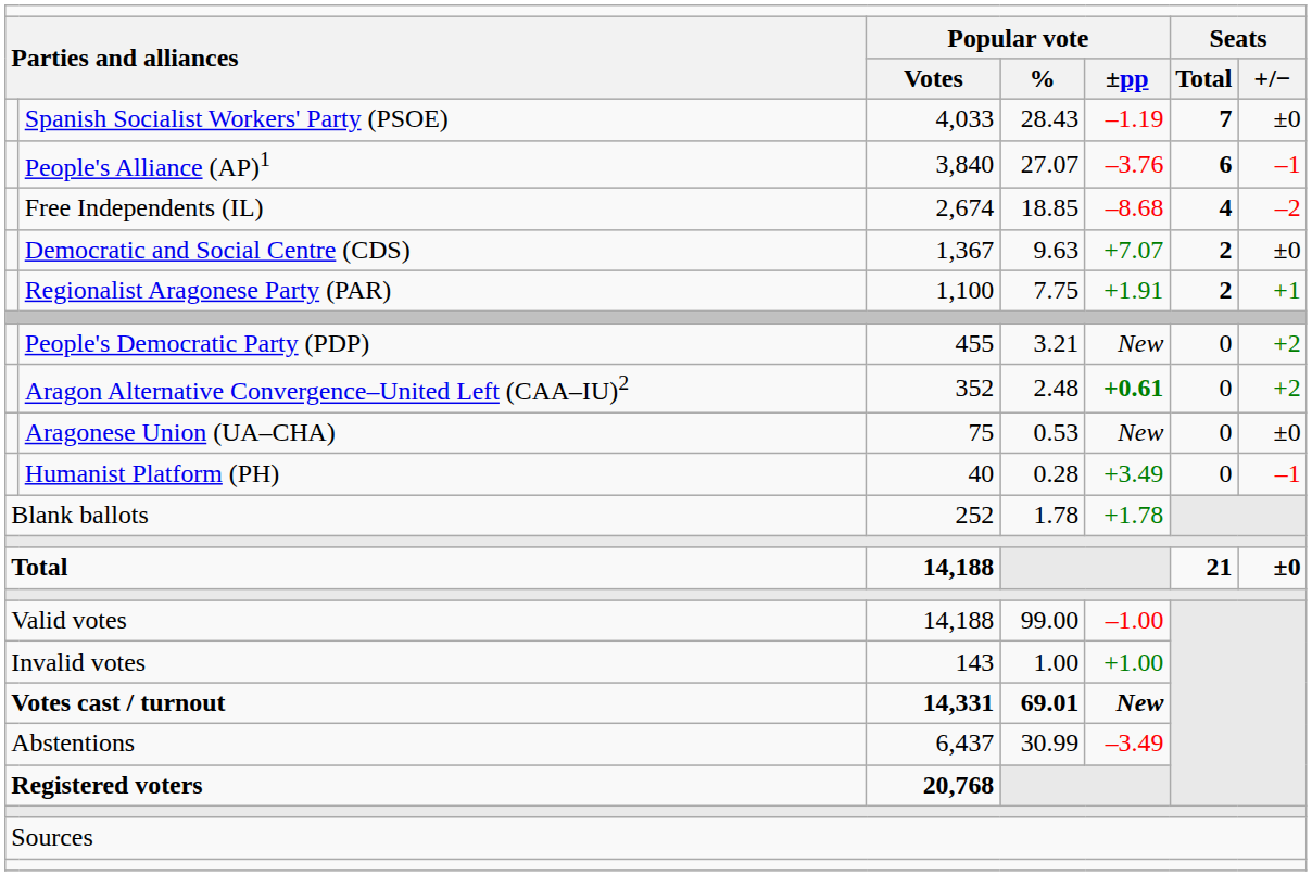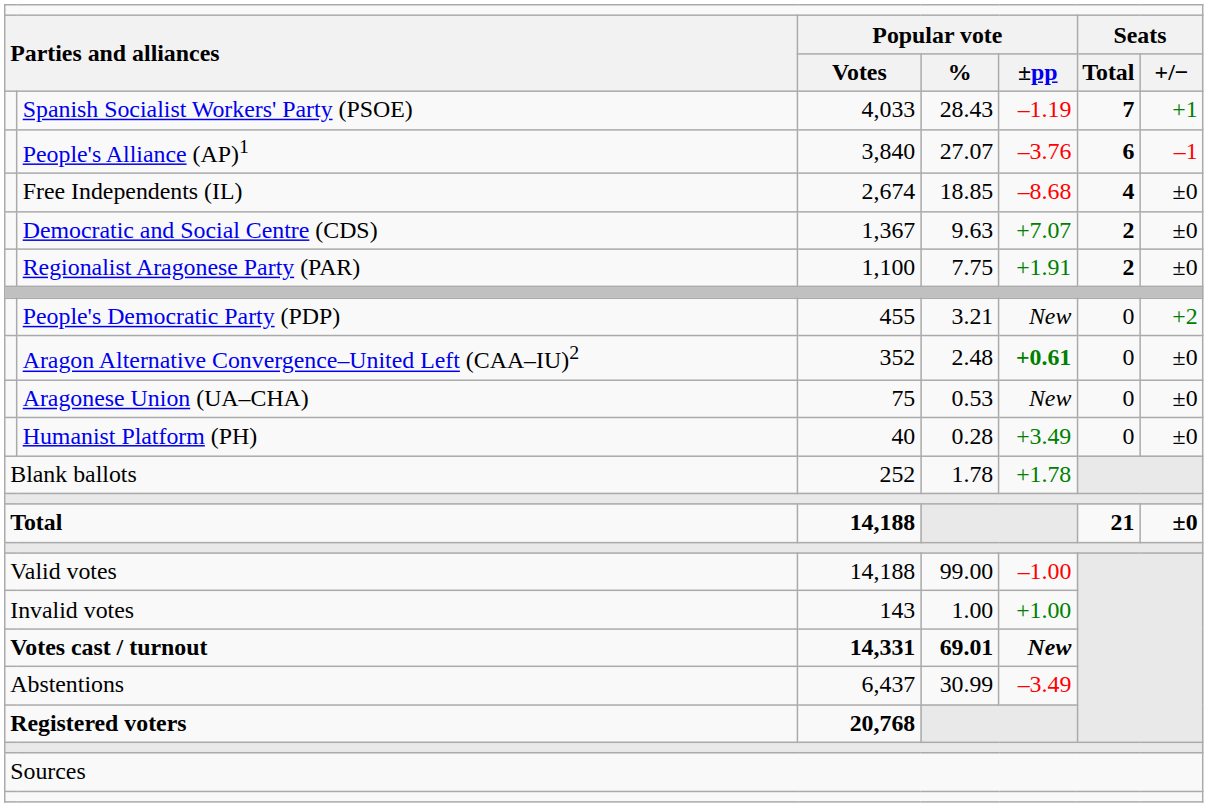Spanish Socialist Workers' Party (PSOE) | column 7: ±0 -> +1
Free Independents (IL) | column 7: –2 -> ±0
Regionalist Aragonese Party (PAR) | column 7: +1 -> ±0
Aragon Alternative Convergence–United Left (CAA–IU)2 | column 7: +2 -> ±0
Humanist Platform (PH) | column 7: –1 -> ±0
